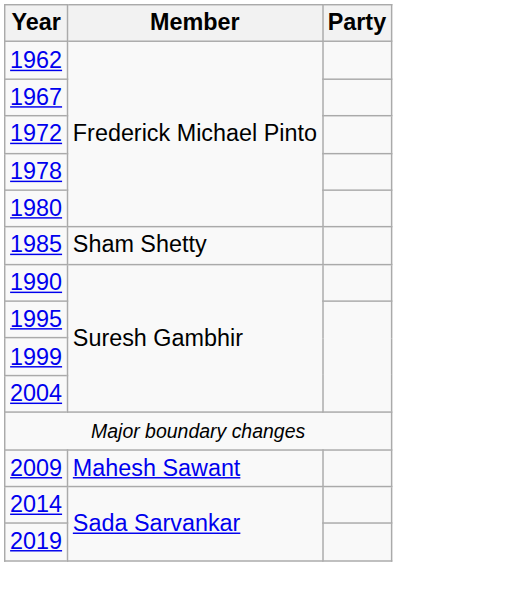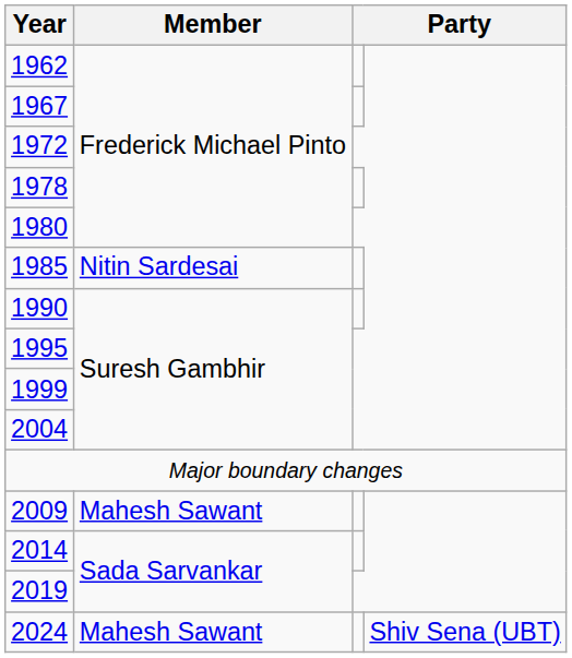1985 | Member: Sham Shetty -> Nitin Sardesai
+ row: 2024 | Mahesh Sawant | Shiv Sena (UBT)
